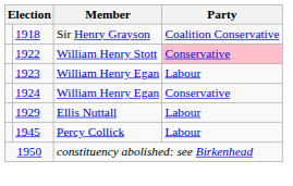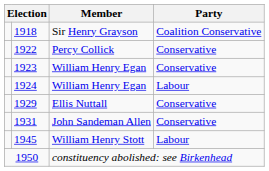1922 | Member: William Henry Stott -> Percy Collick
1922 | Party: pink background -> no background
1923 | Party: Labour -> Conservative
1924 | Party: Conservative -> Labour
1929 | Party: Labour -> Conservative
+ row: 1931 | John Sandeman Allen | Conservative
1945 | Member: Percy Collick -> William Henry Stott
